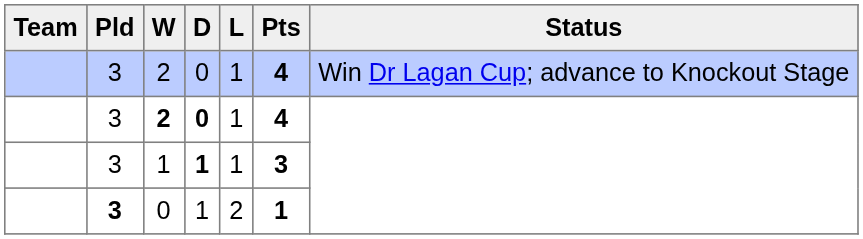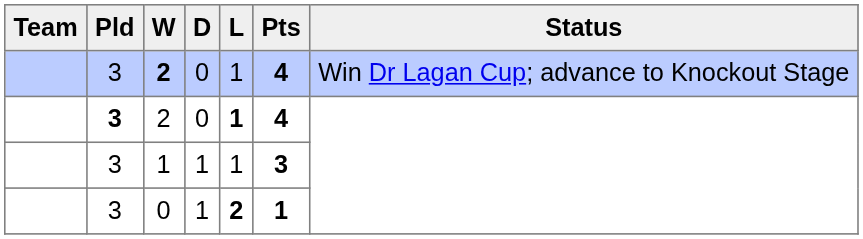row 2 | W: normal -> bold
row 3 | Pld: normal -> bold
row 3 | W: bold -> normal
row 3 | D: bold -> normal
row 3 | L: normal -> bold
row 4 | D: bold -> normal
row 5 | Pld: bold -> normal
row 5 | L: normal -> bold
